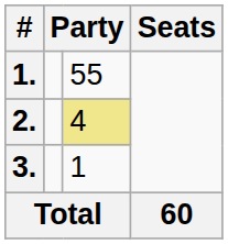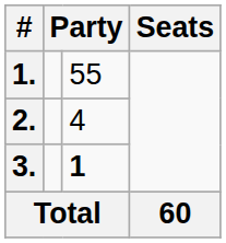2. | column 3: khaki background -> no background
3. | column 3: normal -> bold
